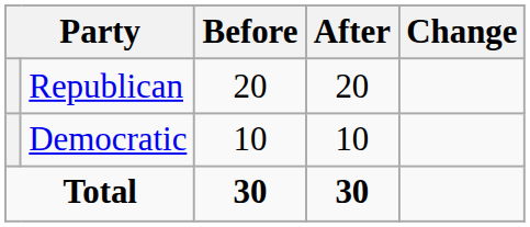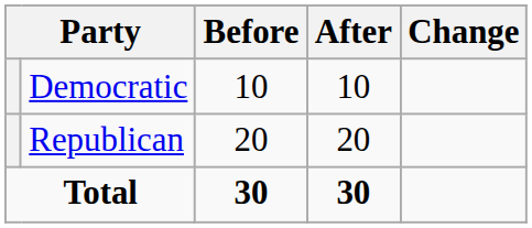rows swapped: Republican <-> Democratic
